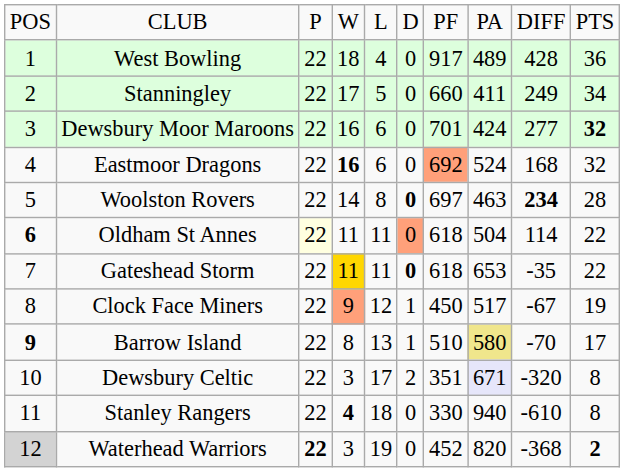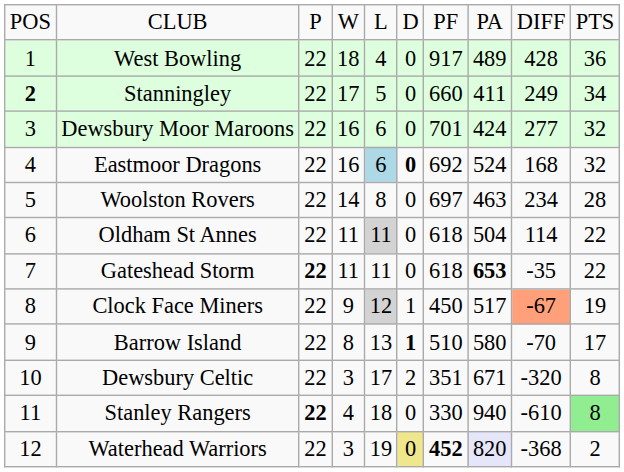Stanningley | column 1: normal -> bold
Dewsbury Moor Maroons | column 10: bold -> normal
Eastmoor Dragons | column 4: bold -> normal
Eastmoor Dragons | column 5: no background -> lightblue background
Eastmoor Dragons | column 6: normal -> bold
Eastmoor Dragons | column 7: lightsalmon background -> no background
Woolston Rovers | column 6: bold -> normal
Woolston Rovers | column 9: bold -> normal
Oldham St Annes | column 1: bold -> normal
Oldham St Annes | column 3: lightyellow background -> no background
Oldham St Annes | column 5: no background -> lightgrey background
Oldham St Annes | column 6: lightsalmon background -> no background
Gateshead Storm | column 3: normal -> bold
Gateshead Storm | column 4: gold background -> no background
Gateshead Storm | column 6: bold -> normal
Gateshead Storm | column 8: normal -> bold
Clock Face Miners | column 4: lightsalmon background -> no background
Clock Face Miners | column 5: no background -> lightgrey background
Clock Face Miners | column 9: no background -> lightsalmon background
Barrow Island | column 1: bold -> normal
Barrow Island | column 6: normal -> bold
Barrow Island | column 8: khaki background -> no background
Dewsbury Celtic | column 8: lavender background -> no background
Stanley Rangers | column 3: normal -> bold
Stanley Rangers | column 4: bold -> normal
Stanley Rangers | column 10: no background -> lightgreen background
Waterhead Warriors | column 1: lightgrey background -> no background
Waterhead Warriors | column 3: bold -> normal
Waterhead Warriors | column 6: no background -> khaki background
Waterhead Warriors | column 7: normal -> bold
Waterhead Warriors | column 8: no background -> lavender background
Waterhead Warriors | column 10: bold -> normal
